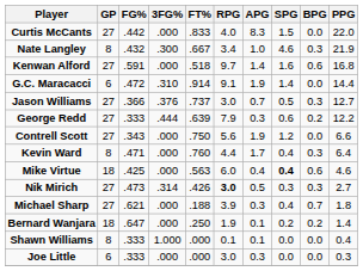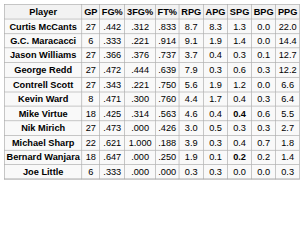Curtis McCants | 3FG%: .000 -> .312
Curtis McCants | RPG: 4.0 -> 8.7
Curtis McCants | SPG: 1.5 -> 1.3
- row: Nate Langley | 8 | .432 | .300 | .667 | 3.4 | 1.0 | 4.6 | 0.3 | 21.9
- row: Kenwan Alford | 27 | .591 | .000 | .518 | 9.7 | 1.4 | 1.6 | 0.6 | 16.8
G.C. Maracacci | FG%: .472 -> .333
G.C. Maracacci | 3FG%: .310 -> .221
Jason Williams | RPG: 3.0 -> 3.7
Jason Williams | APG: 0.7 -> 0.4
Jason Williams | SPG: 0.5 -> 0.3
Jason Williams | BPG: 0.3 -> 0.1
George Redd | FG%: .333 -> .472
George Redd | BPG: 0.2 -> 0.3
Contrell Scott | 3FG%: .000 -> .221
Kevin Ward | 3FG%: .000 -> .300
Mike Virtue | 3FG%: .000 -> .314
Mike Virtue | RPG: 6.0 -> 4.6
Mike Virtue | PPG: 4.6 -> 5.5
Nik Mirich | 3FG%: .314 -> .000
Nik Mirich | RPG: bold -> normal
Michael Sharp | GP: 27 -> 22
Michael Sharp | 3FG%: .000 -> 1.000
Bernard Wanjara | SPG: normal -> bold
- row: Shawn Williams | 8 | .333 | 1.000 | .000 | 0.1 | 0.1 | 0.0 | 0.0 | 0.4
Joe Little | RPG: 3.0 -> 0.3
